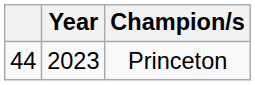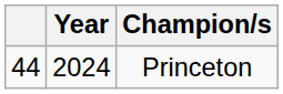Princeton | Year: 2023 -> 2024
